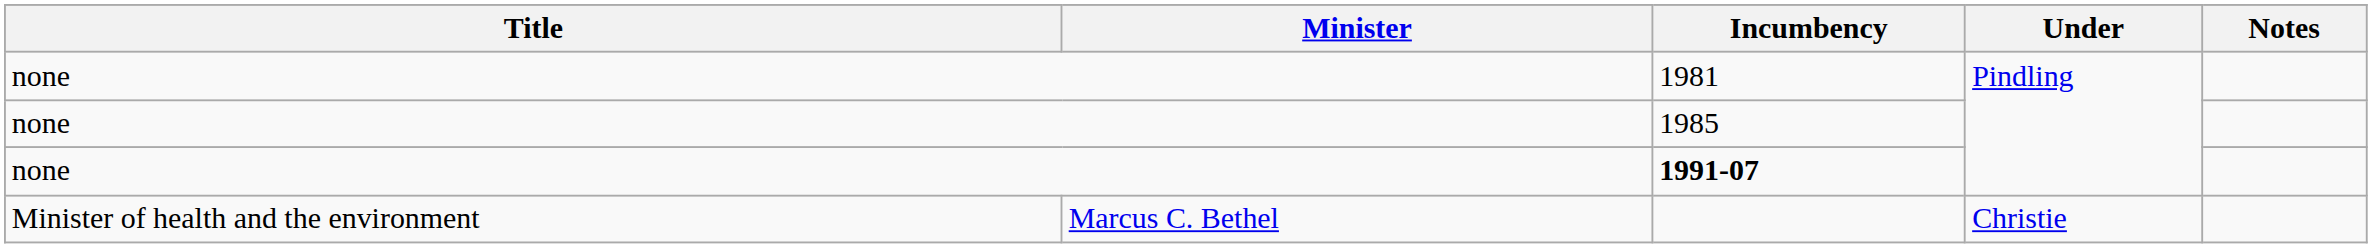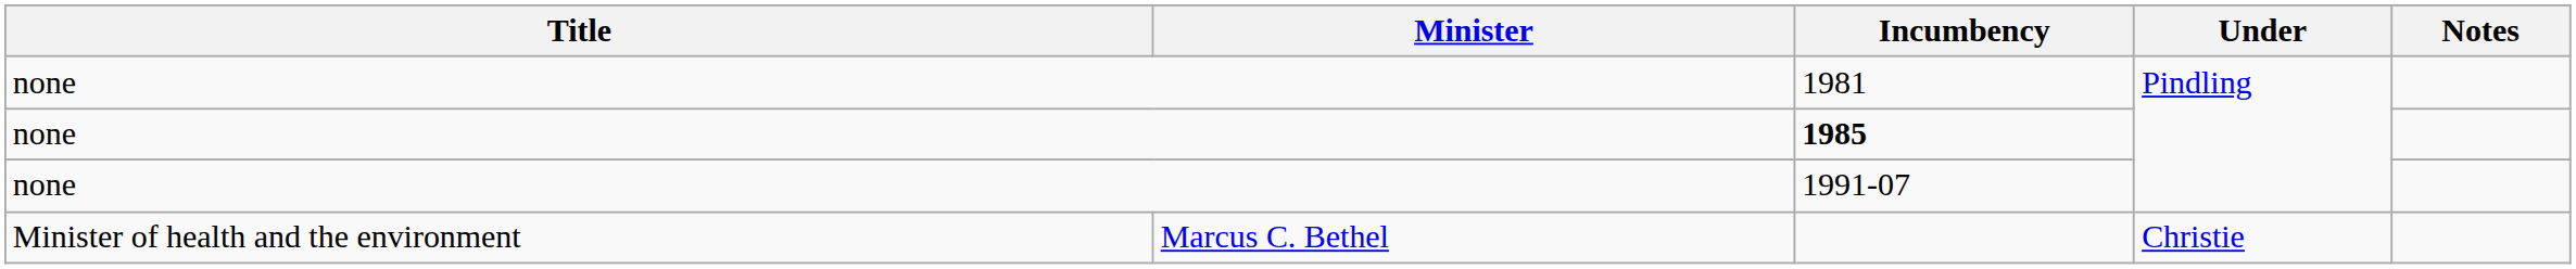1985 | Incumbency: normal -> bold
1991-07 | Incumbency: bold -> normal
